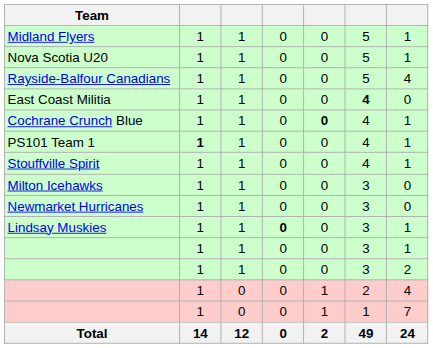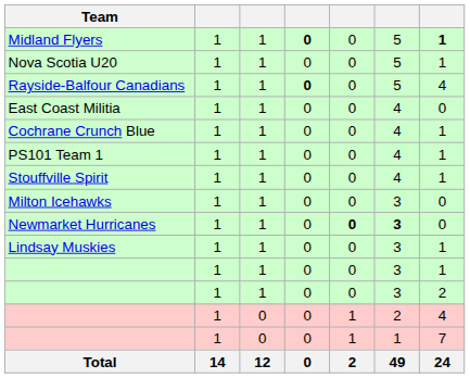Midland Flyers | column 4: normal -> bold
Midland Flyers | column 7: normal -> bold
Rayside-Balfour Canadians | column 4: normal -> bold
East Coast Militia | column 6: bold -> normal
Cochrane Crunch Blue | column 5: bold -> normal
PS101 Team 1 | column 2: bold -> normal
Newmarket Hurricanes | column 5: normal -> bold
Newmarket Hurricanes | column 6: normal -> bold
Lindsay Muskies | column 4: bold -> normal
